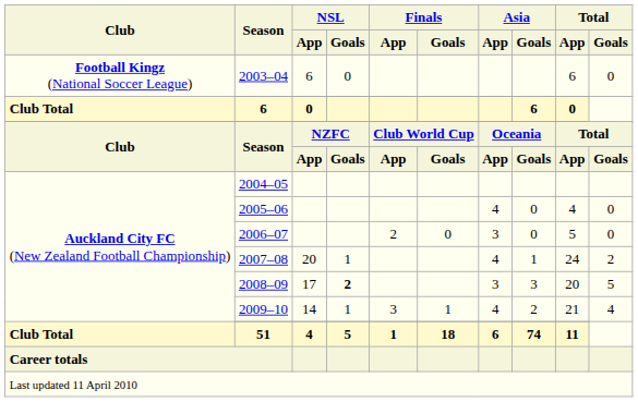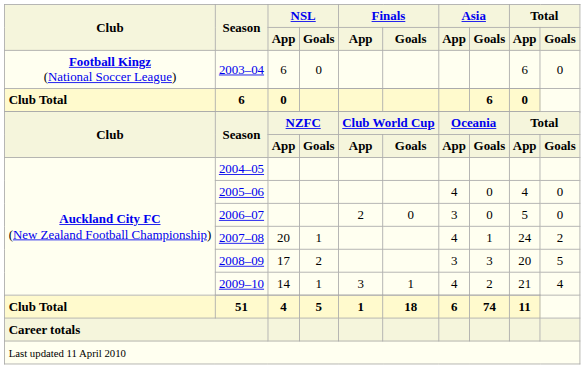2008–09 | NSL / Goals: bold -> normal
